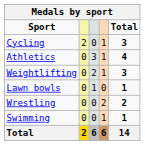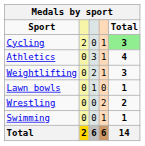Cycling | Total: no background -> lightgreen background
